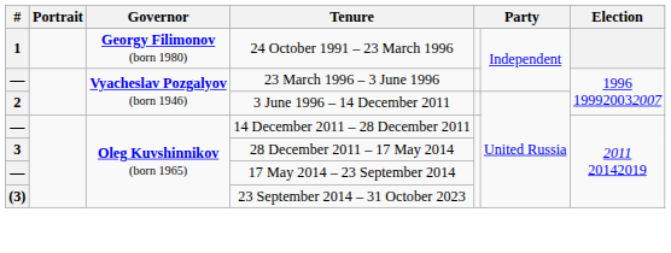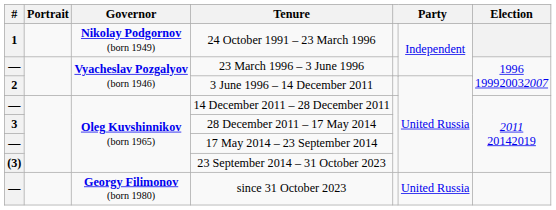24 October 1991 – 23 March 1996 | Governor: Georgy Filimonov (born 1980) -> Nikolay Podgornov (born 1949)
+ row: — | Georgy Filimonov (born 1980) | since 31 October 2023 | United Russia
